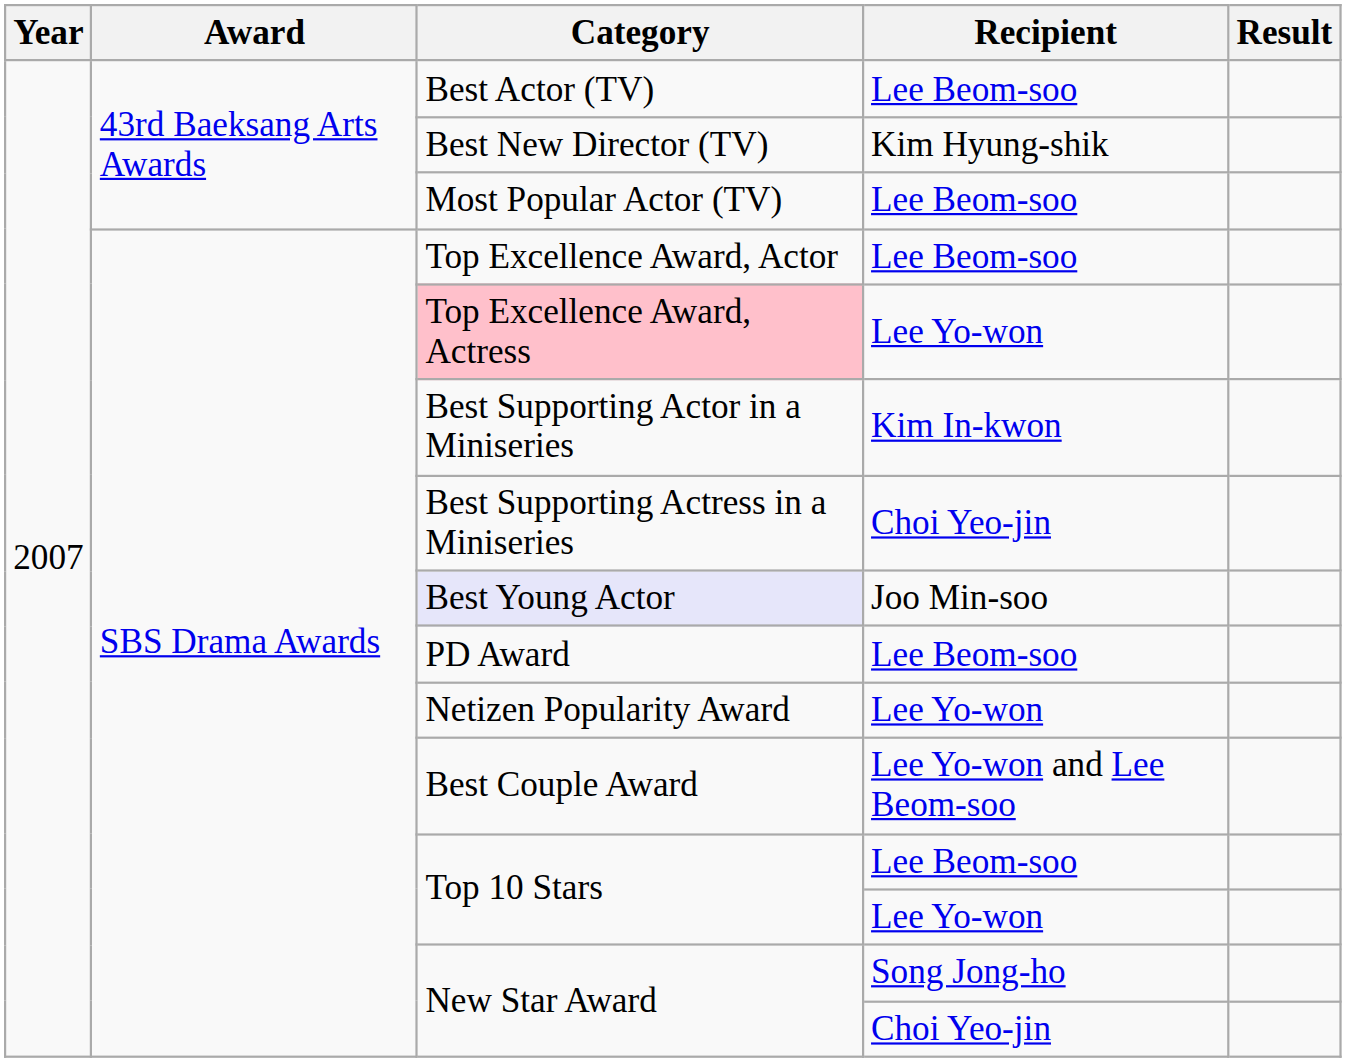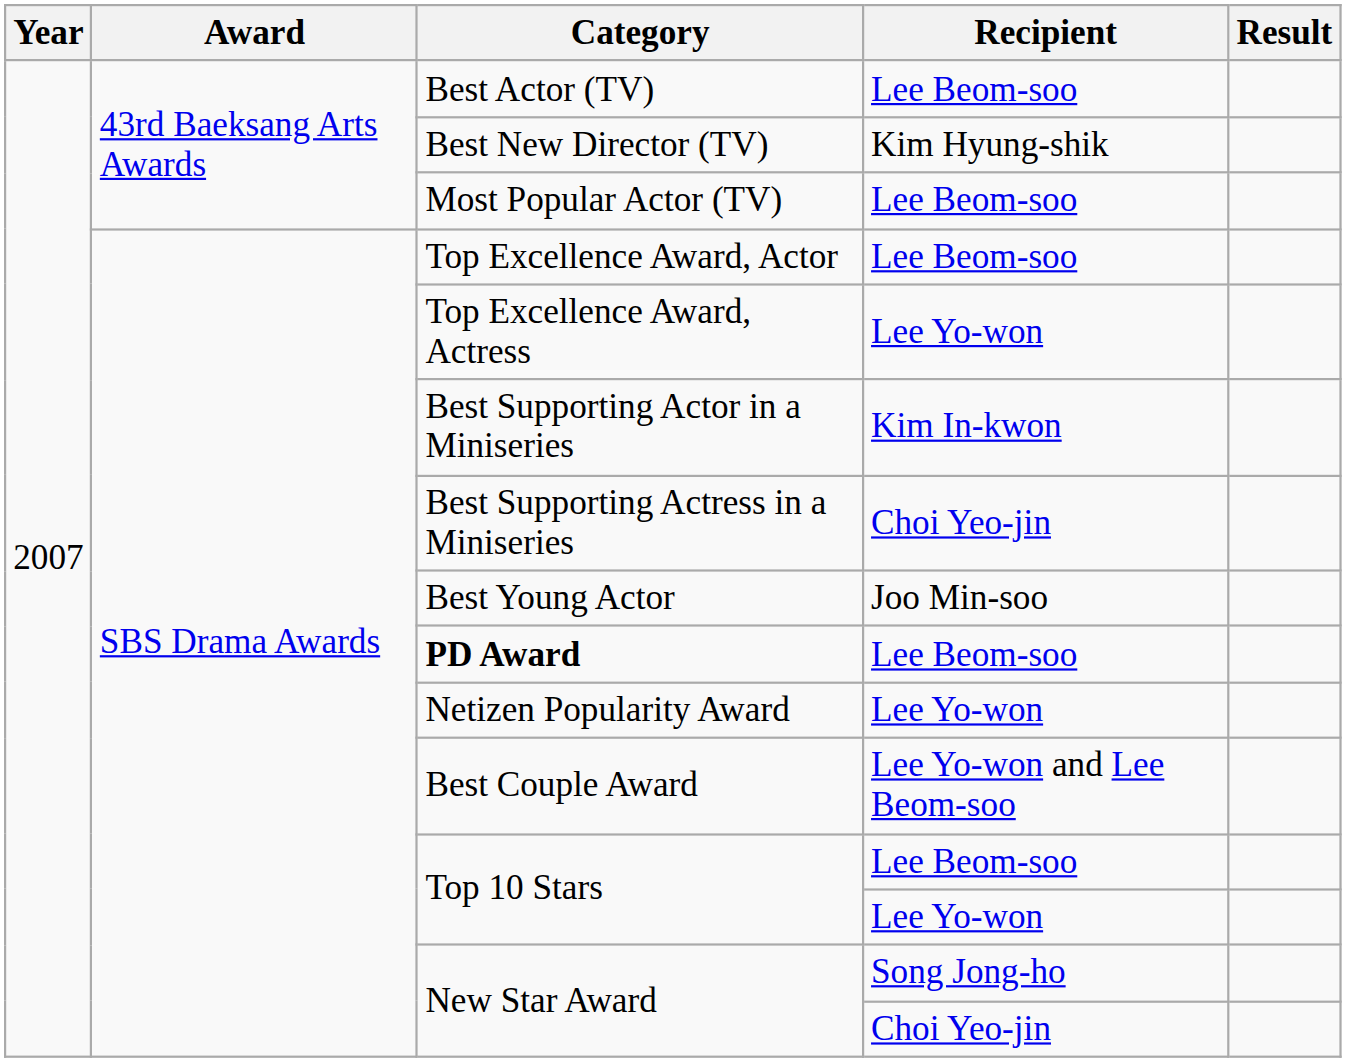Top Excellence Award, Actress | Category: pink background -> no background
Best Young Actor | Category: lavender background -> no background
PD Award | Category: normal -> bold
